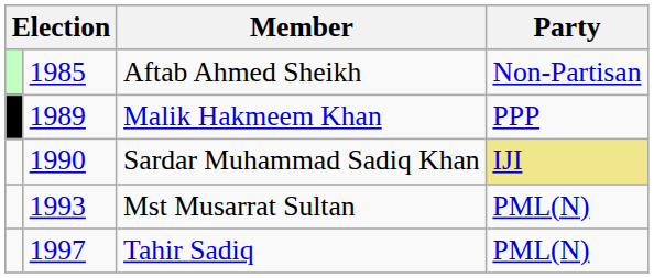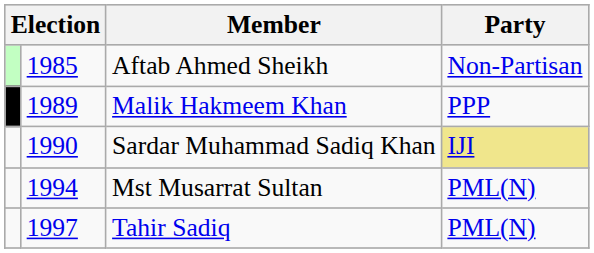Mst Musarrat Sultan | column 2: 1993 -> 1994
